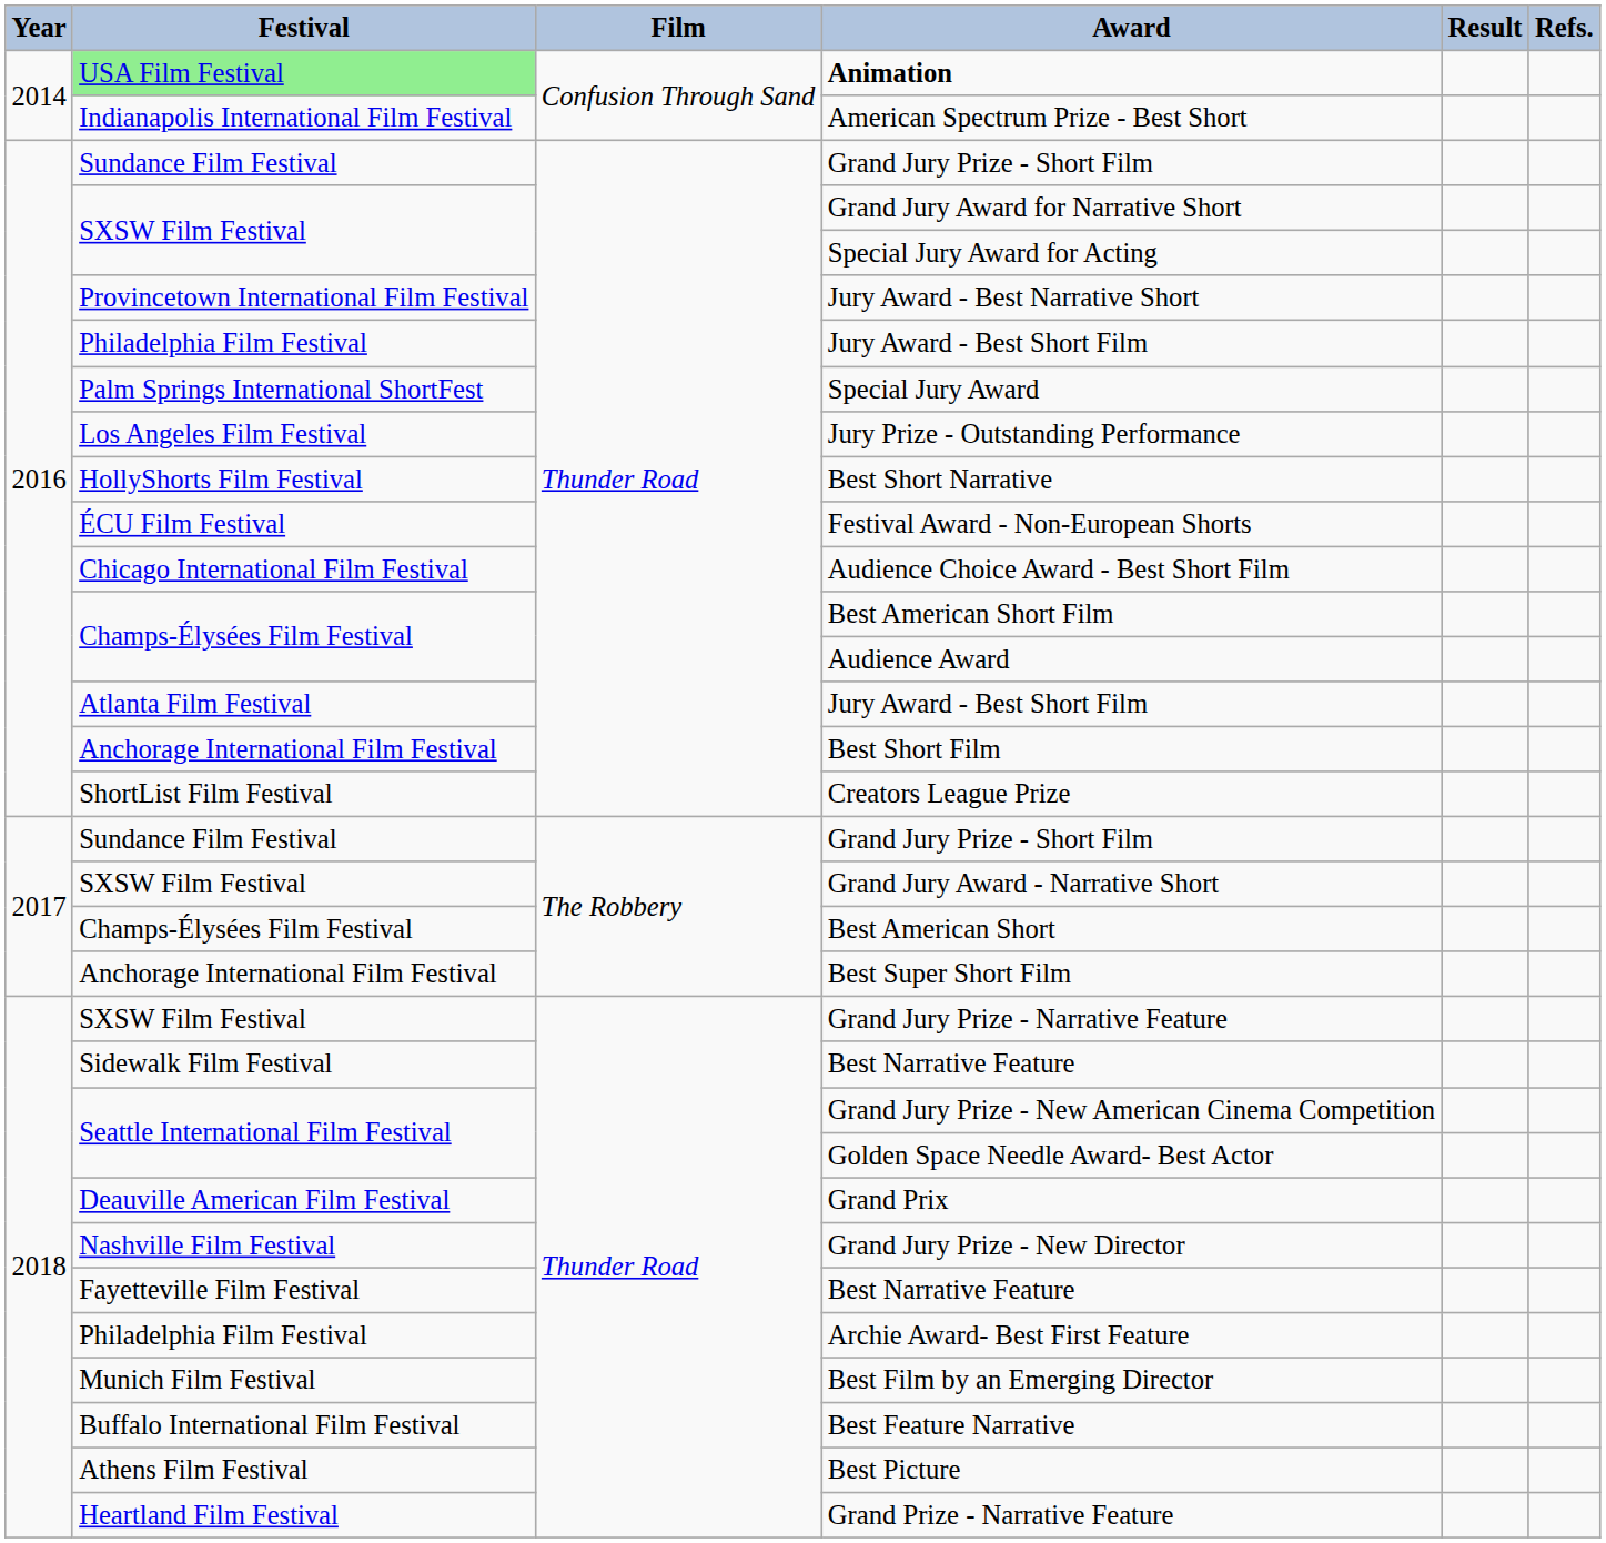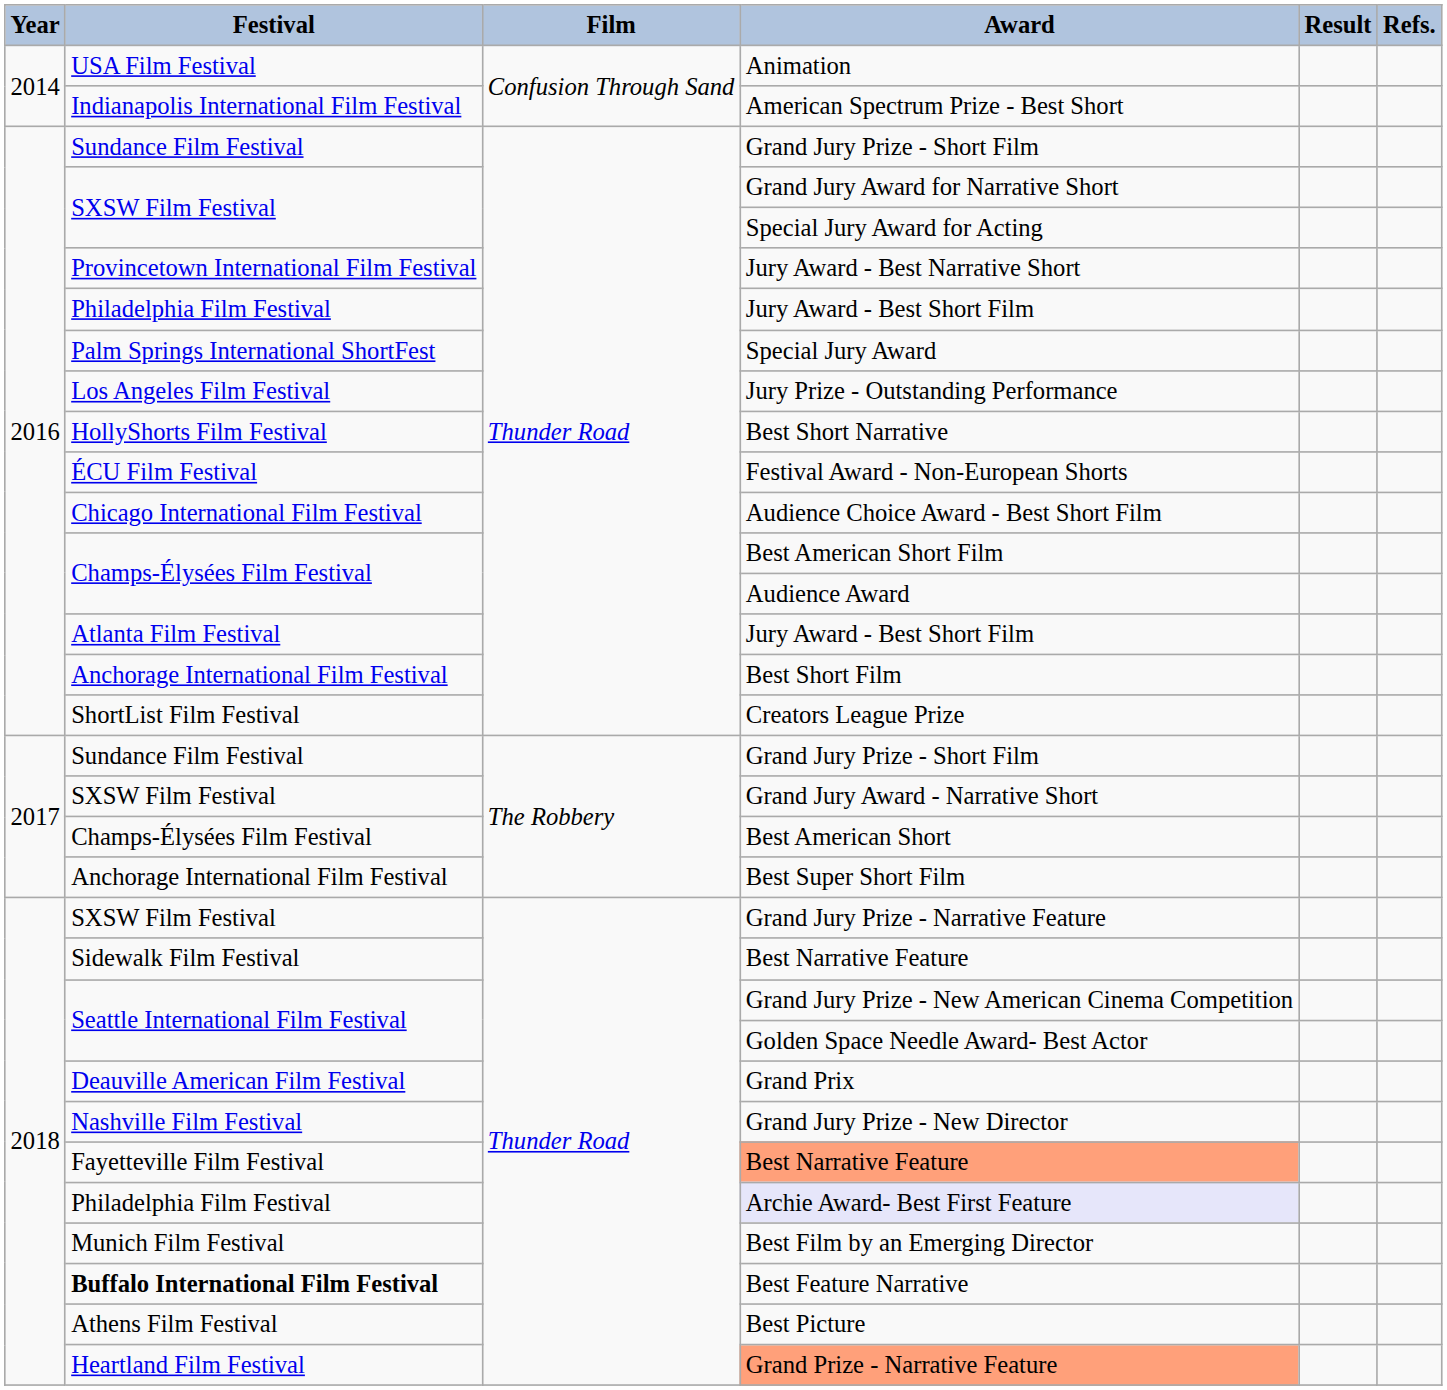Animation | Festival: lightgreen background -> no background
Animation | Award: bold -> normal
Fayetteville Film Festival / Best Narrative Feature | Award: no background -> lightsalmon background
Archie Award- Best First Feature | Award: no background -> lavender background
Best Feature Narrative | Festival: normal -> bold
Grand Prize - Narrative Feature | Award: no background -> lightsalmon background
